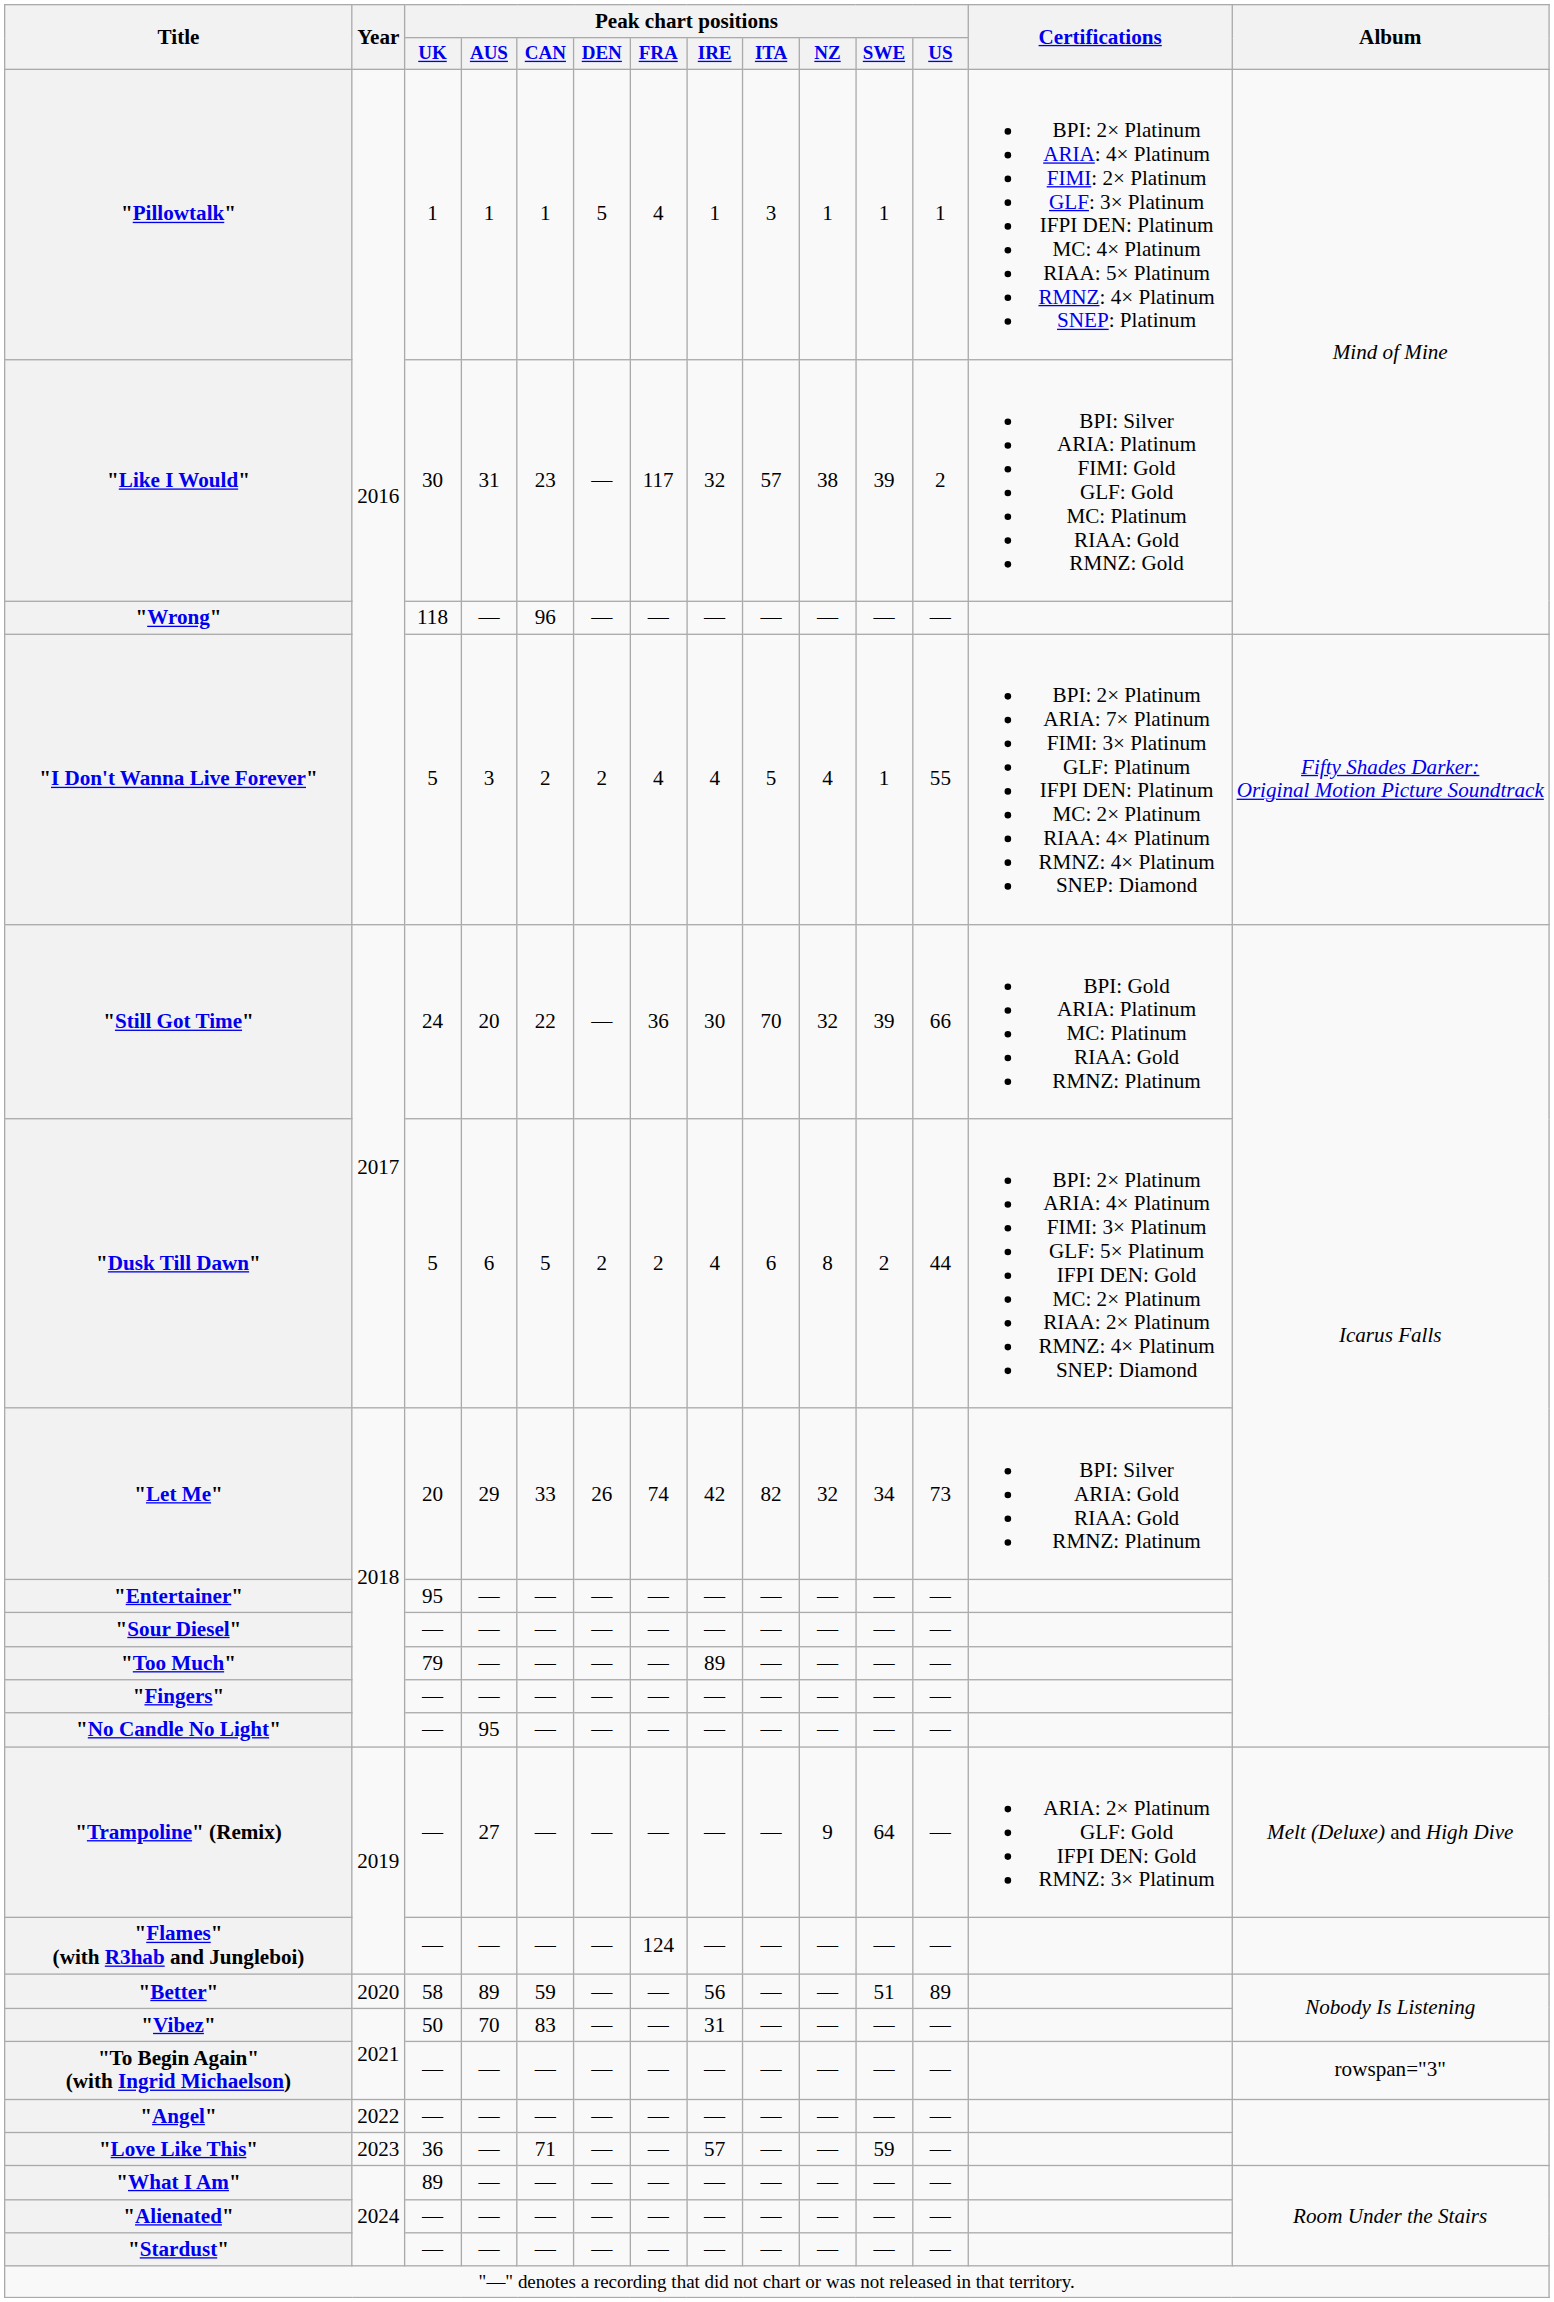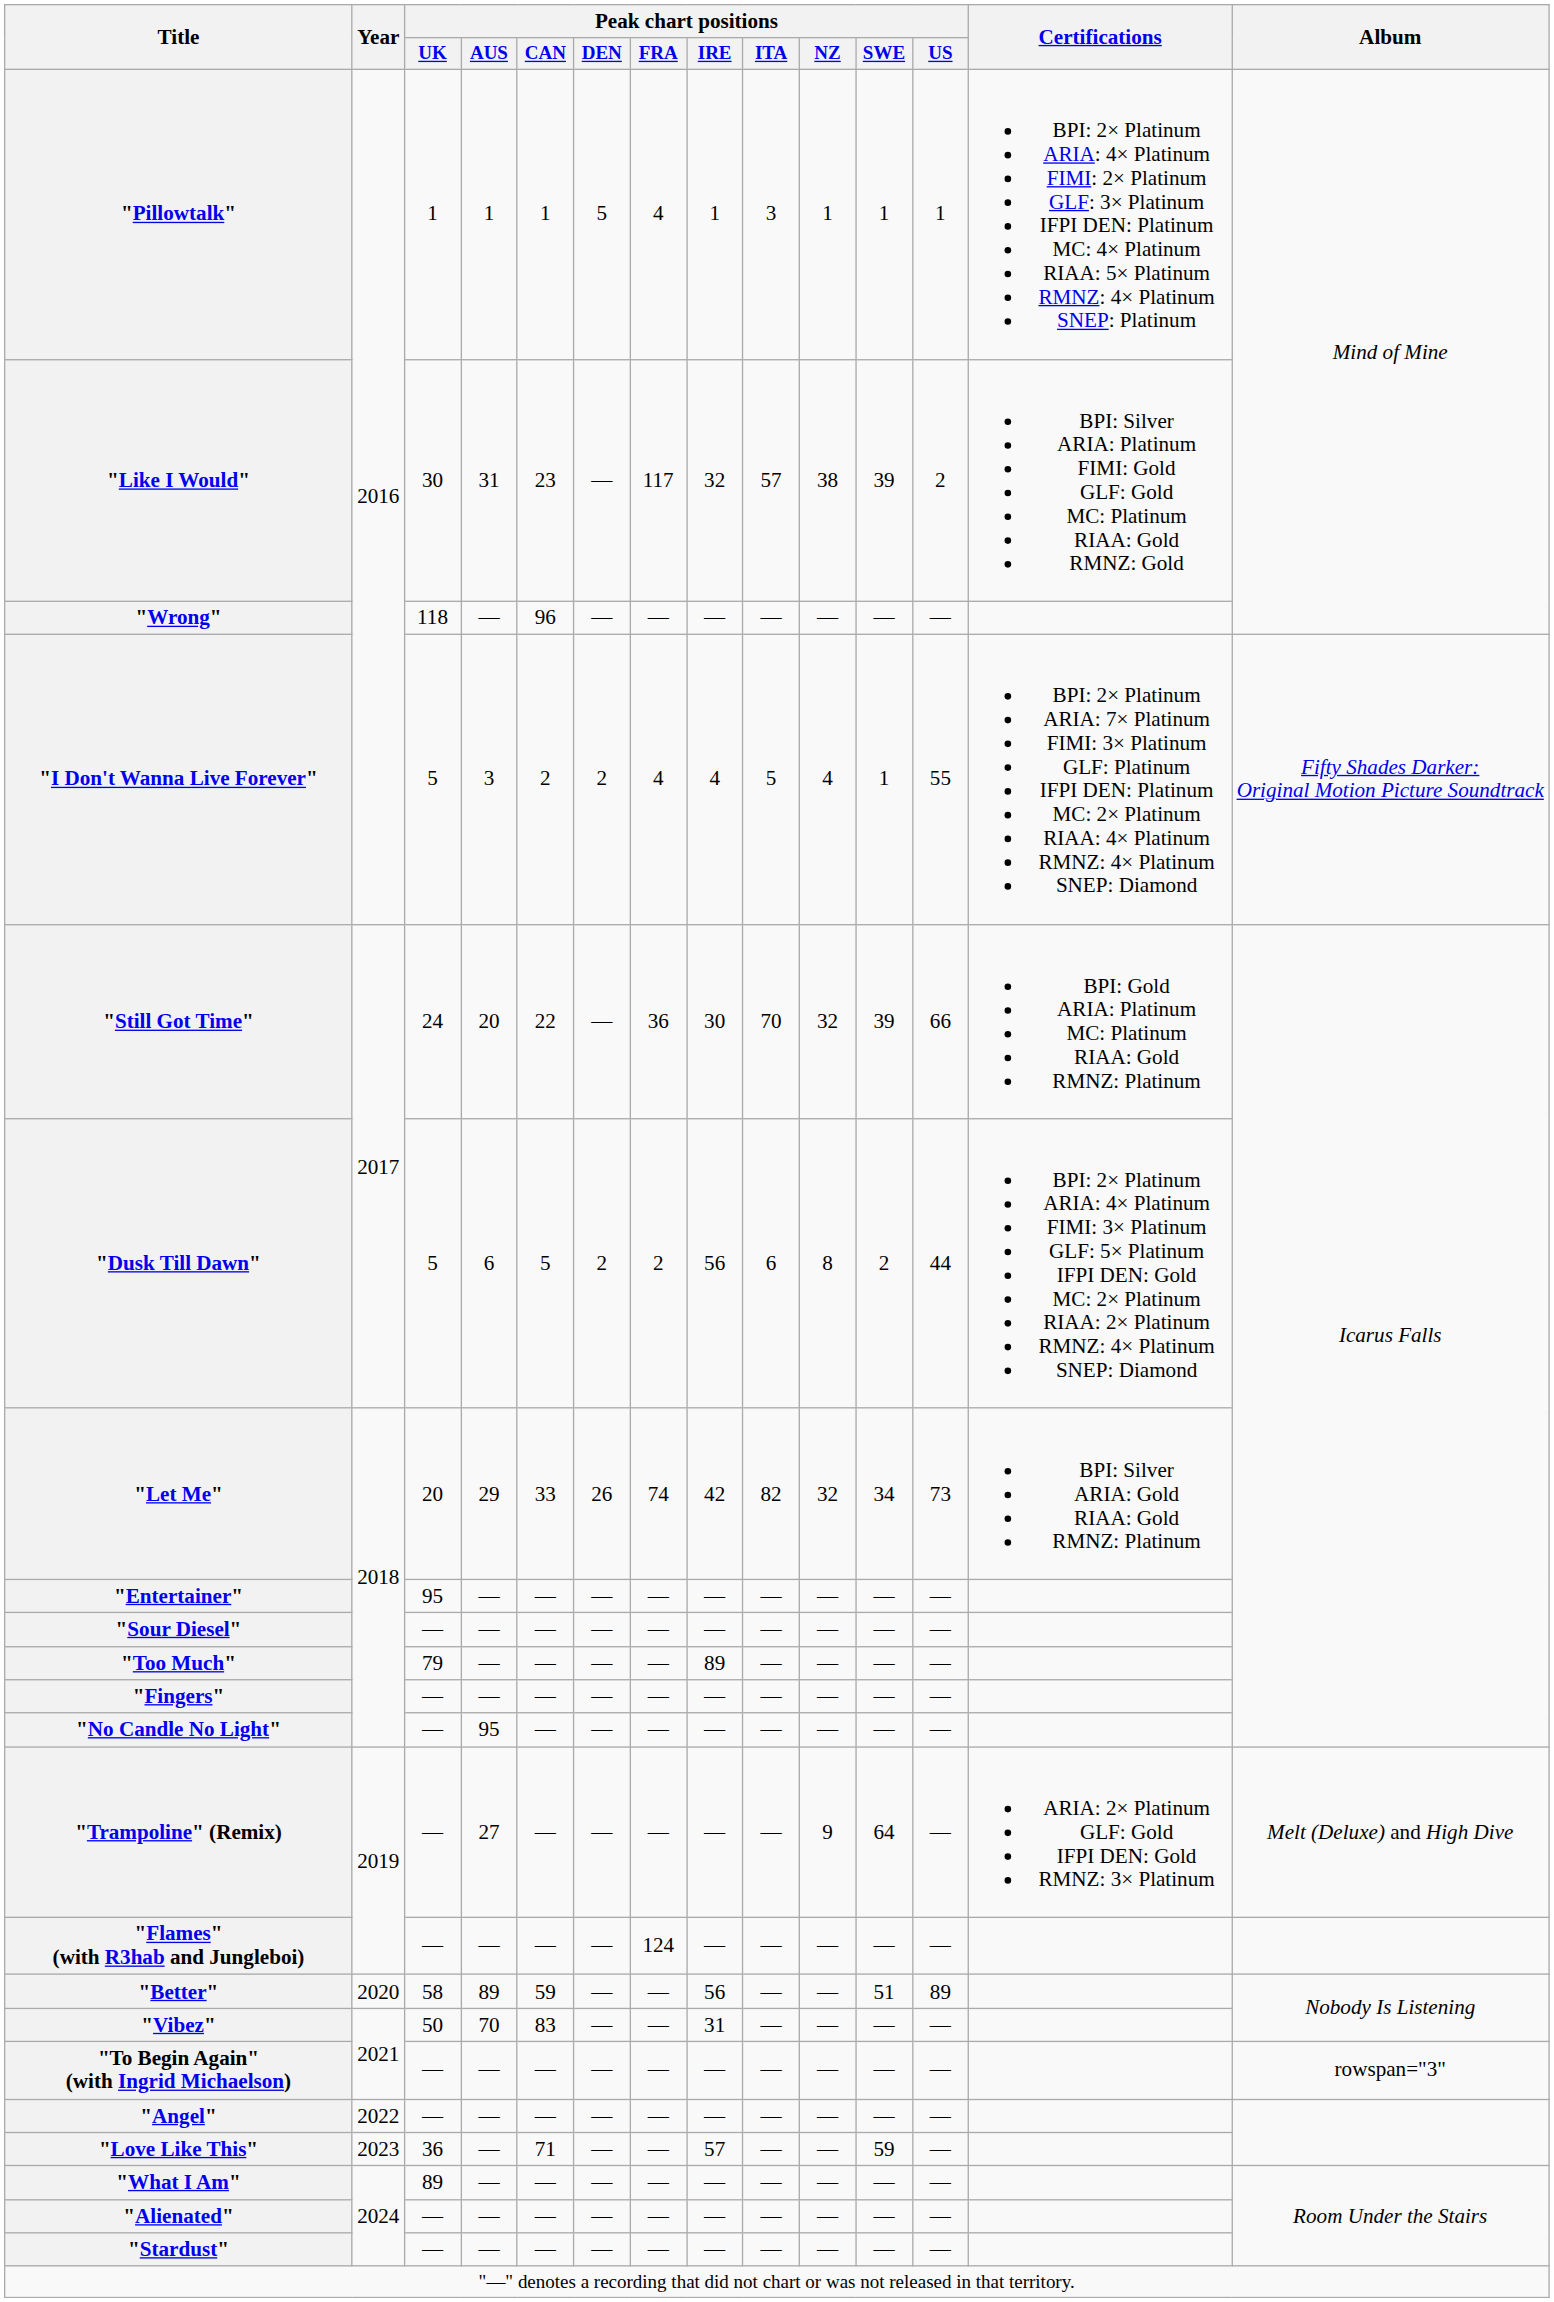"Dusk Till Dawn" | Peak chart positions / IRE: 4 -> 56
